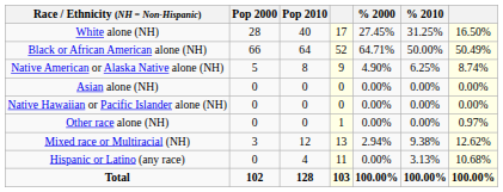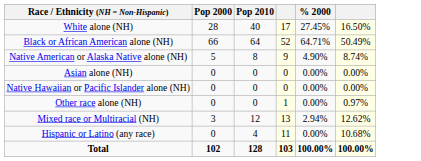- column: % 2010 | 31.25% | 50.00% | 6.25% | 0.00% | 0.00% | 0.00% | 9.38% | 3.13% | 100.00%
